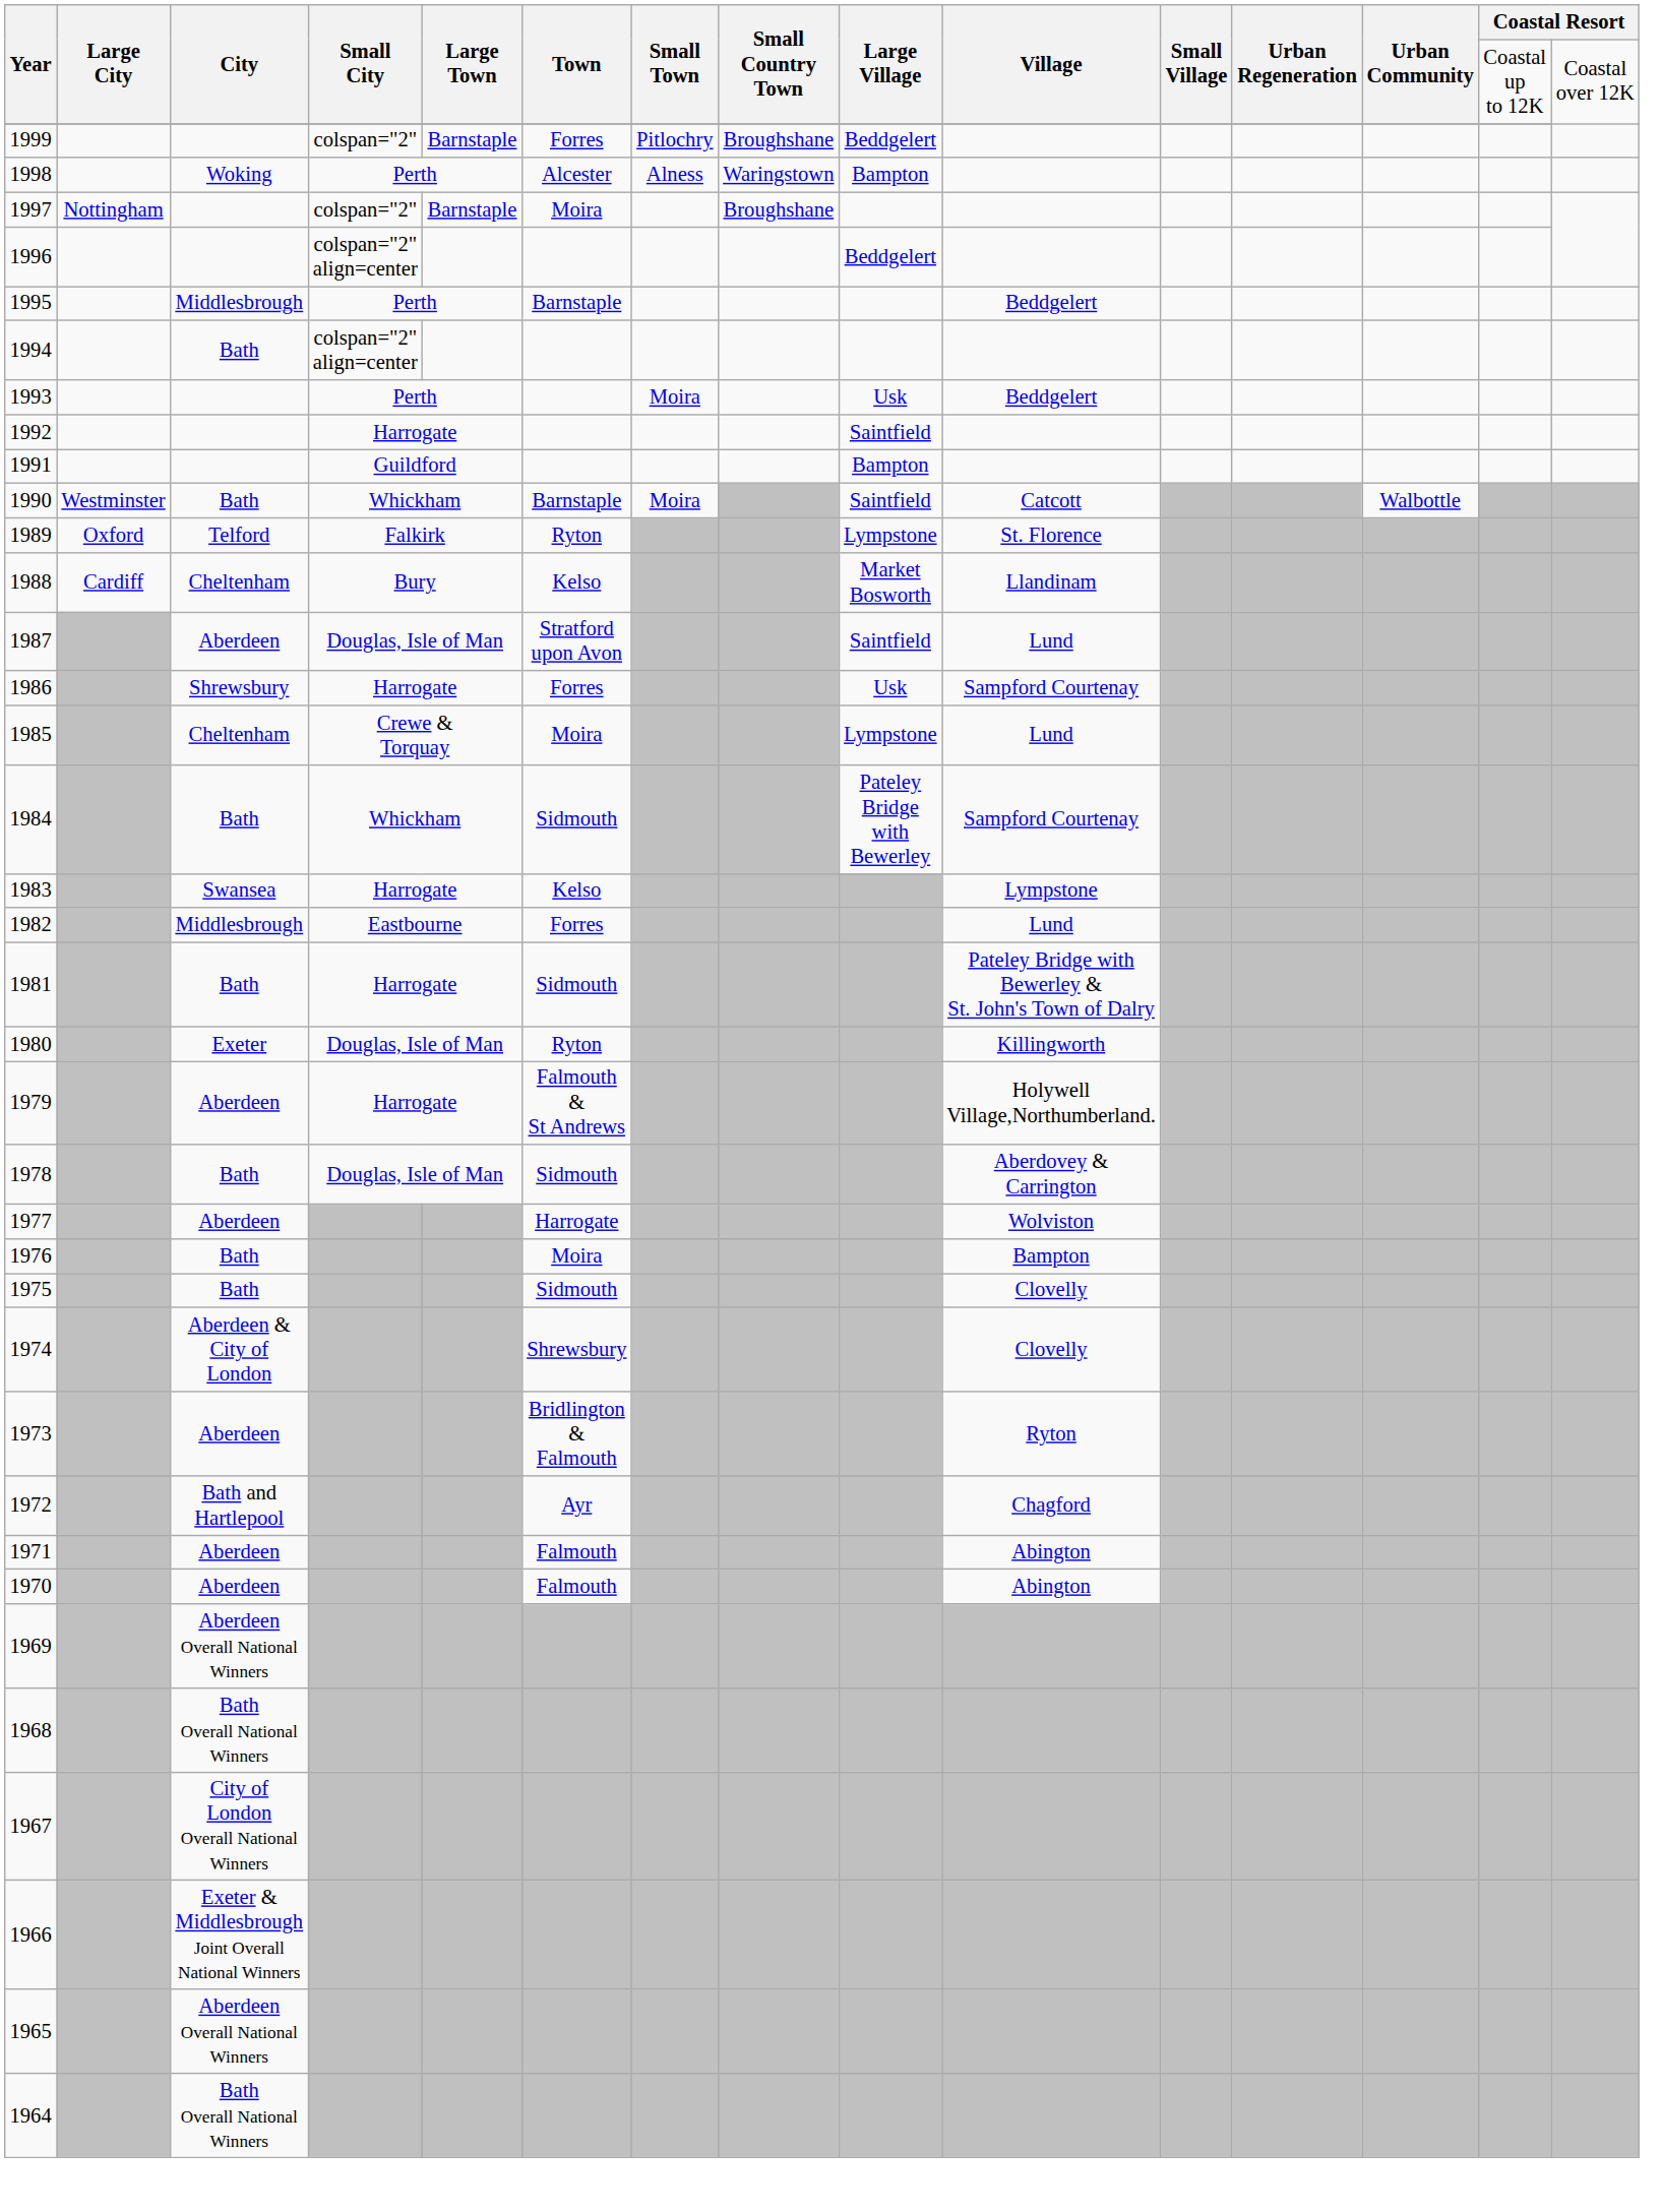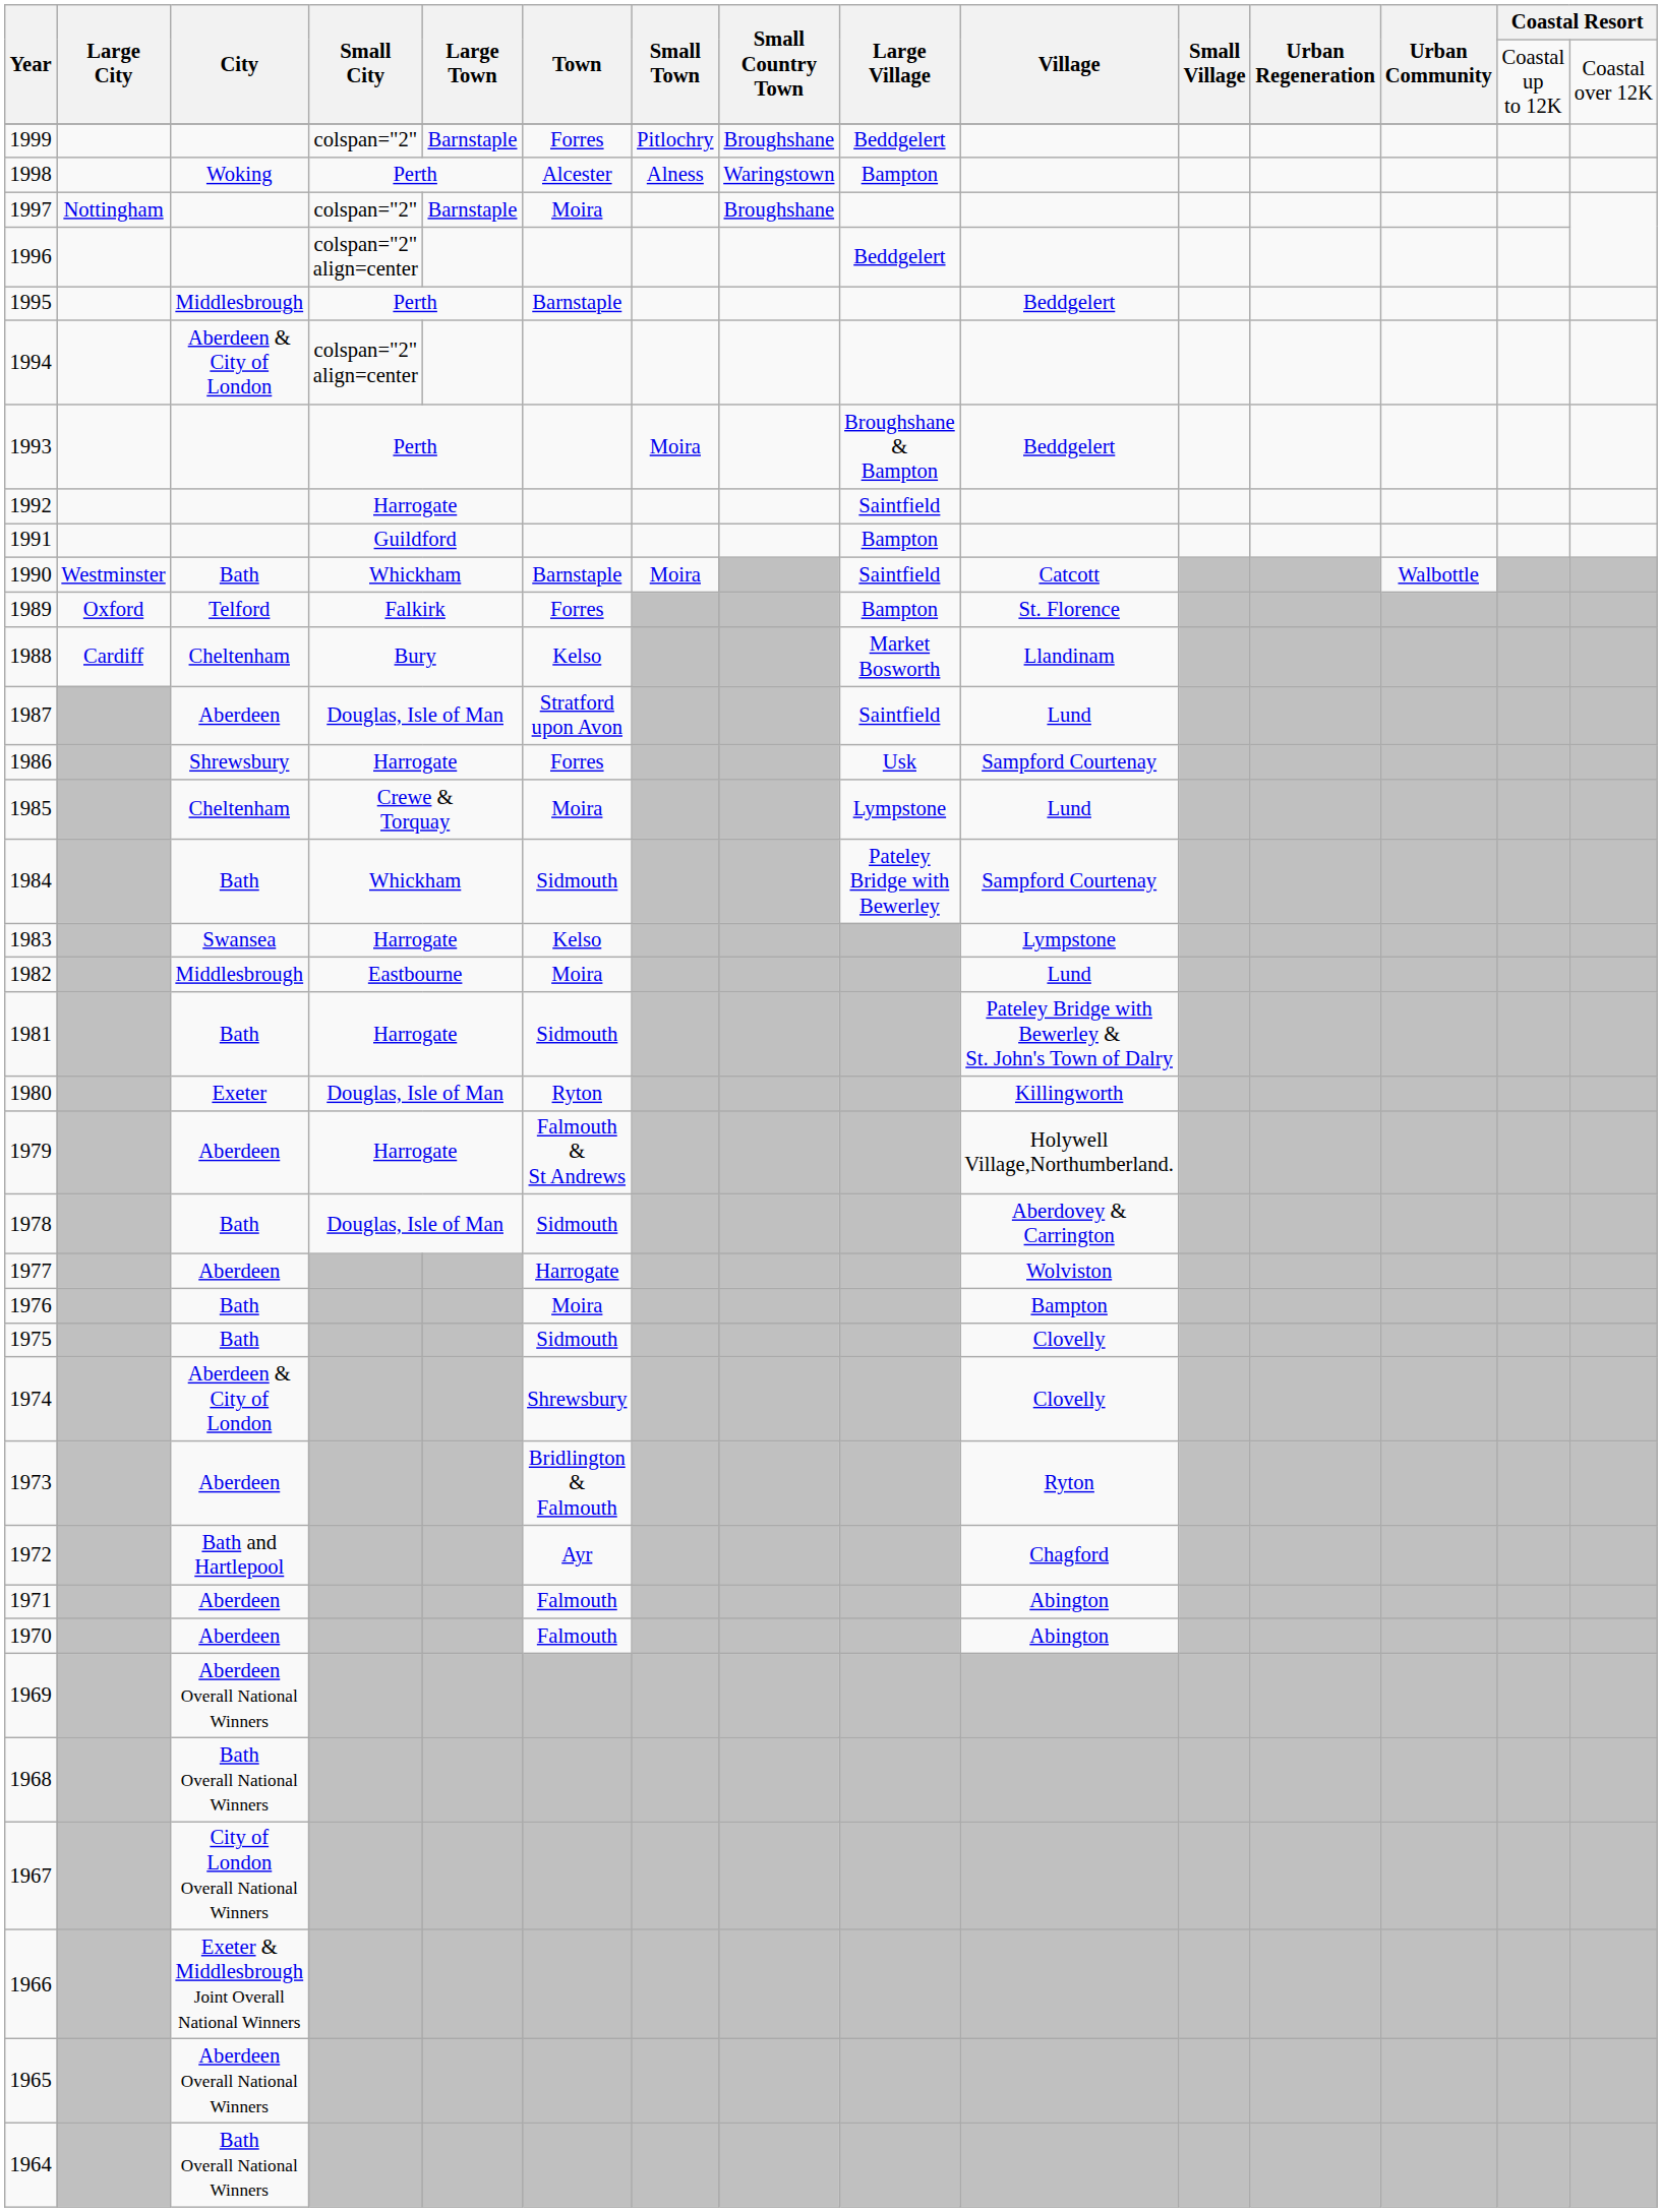1994 | City: Bath -> Aberdeen & City of London
1993 | Large Village: Usk -> Broughshane & Bampton
1989 | Town: Ryton -> Forres
1989 | Large Village: Lympstone -> Bampton
1982 | Town: Forres -> Moira
